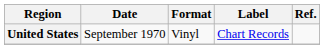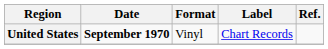United States | Date: normal -> bold
